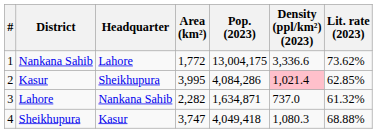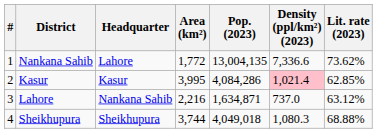row 2 | Pop. (2023): 13,004,175 -> 13,004,135
row 2 | Density (ppl/km²) (2023): 3,336.6 -> 7,336.6
row 3 | Headquarter: Sheikhupura -> Kasur
row 4 | Area (km²): 2,282 -> 2,216
row 4 | Lit. rate (2023): 61.32% -> 63.12%
row 5 | Headquarter: Kasur -> Sheikhupura
row 5 | Area (km²): 3,747 -> 3,744
row 5 | Pop. (2023): 4,049,418 -> 4,049,018
